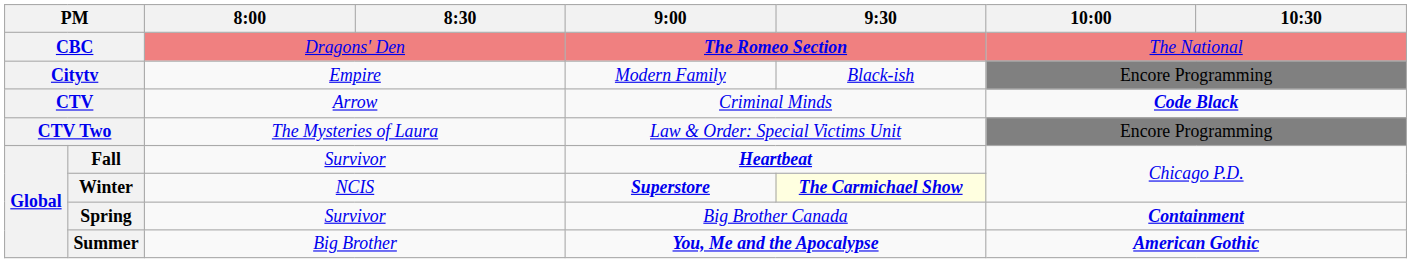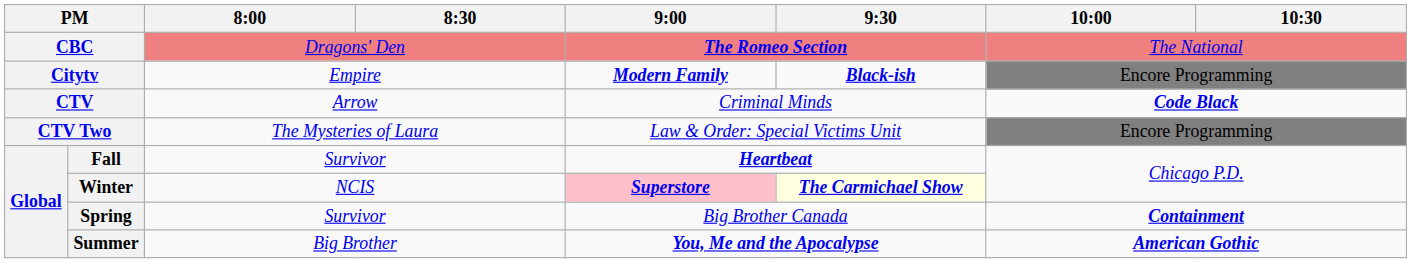Citytv | 9:00: normal -> bold
Citytv | 9:30: normal -> bold
Winter | 9:00: no background -> pink background
